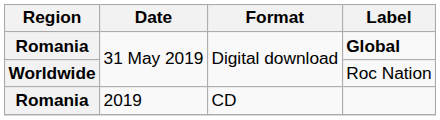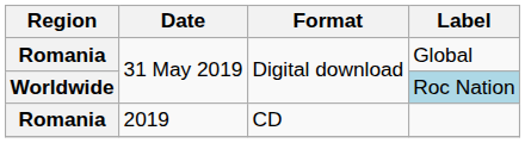Global | Label: bold -> normal
Roc Nation | Label: no background -> lightblue background
